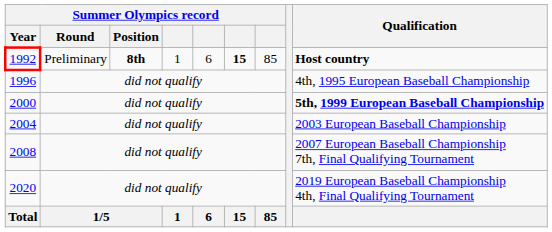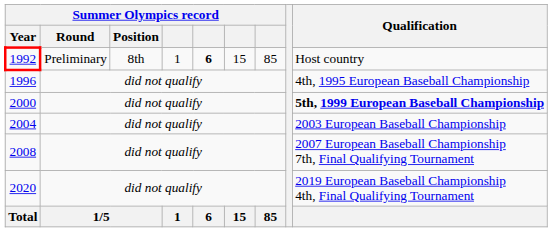1992 | Summer Olympics record / Position: bold -> normal
1992 | column 5: normal -> bold
1992 | column 6: bold -> normal
1992 | Qualification: bold -> normal
